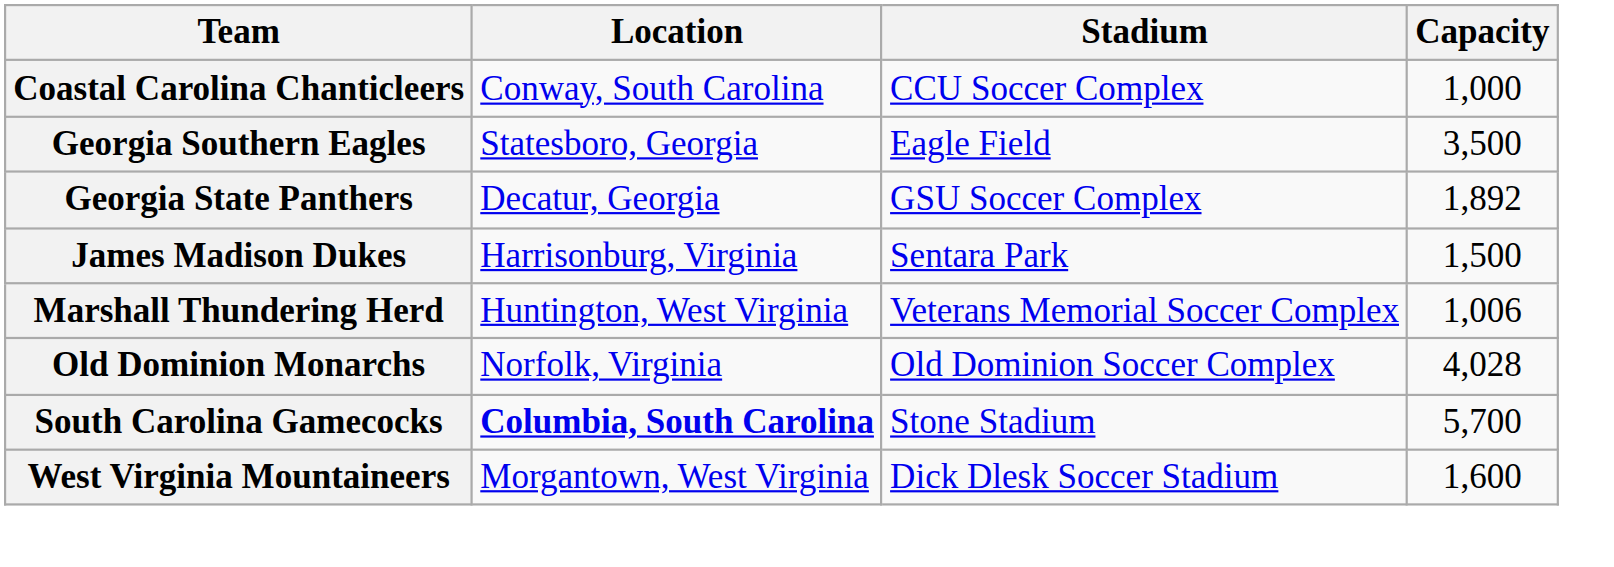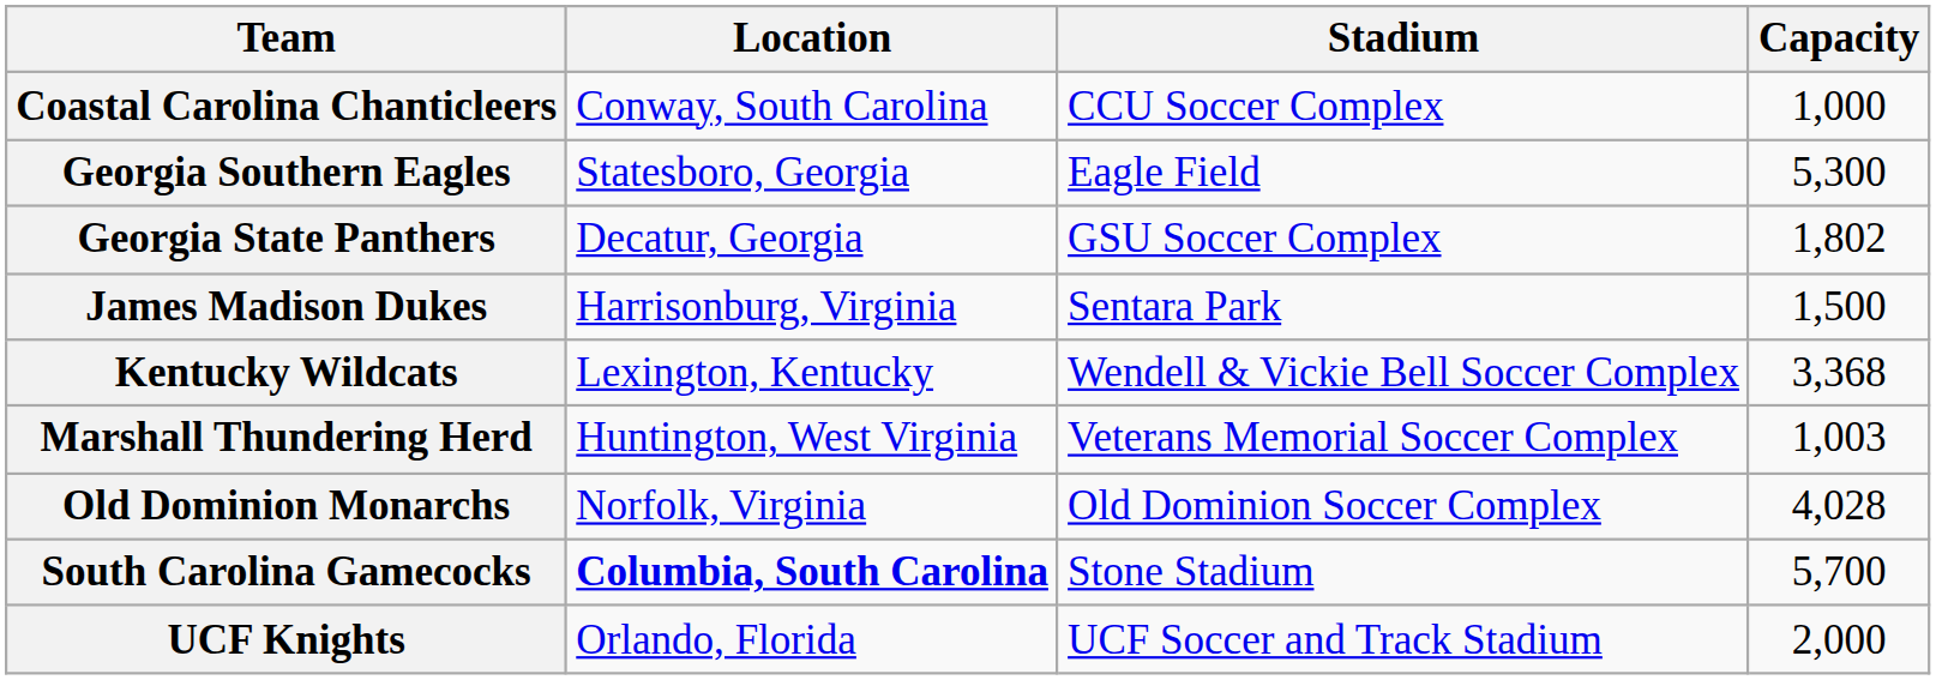Georgia Southern Eagles | Capacity: 3,500 -> 5,300
Georgia State Panthers | Capacity: 1,892 -> 1,802
+ row: Kentucky Wildcats | Lexington, Kentucky | Wendell & Vickie Bell Soccer Complex | 3,368
Marshall Thundering Herd | Capacity: 1,006 -> 1,003
+ row: UCF Knights | Orlando, Florida | UCF Soccer and Track Stadium | 2,000
- row: West Virginia Mountaineers | Morgantown, West Virginia | Dick Dlesk Soccer Stadium | 1,600
